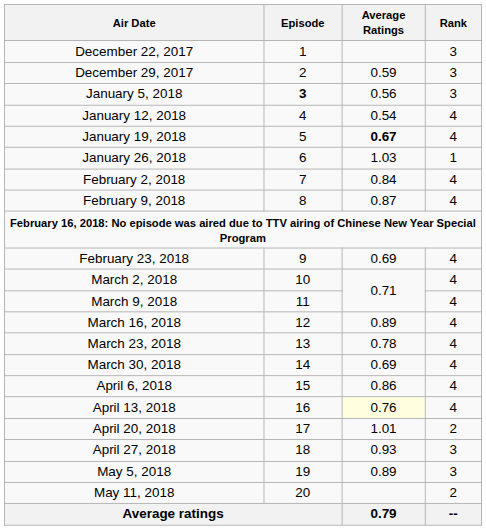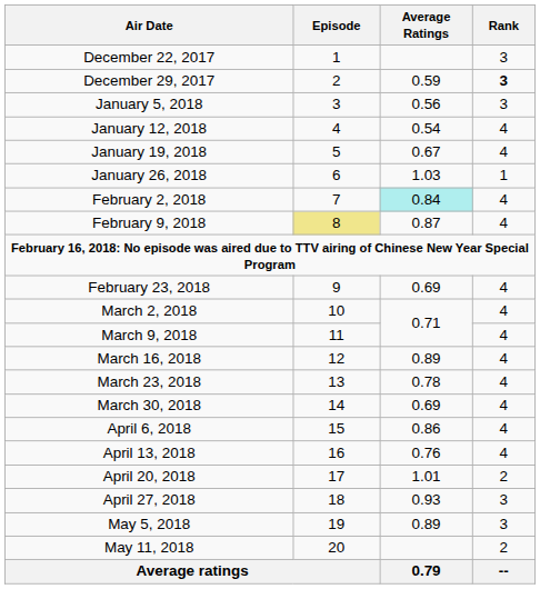December 29, 2017 | Rank: normal -> bold
January 5, 2018 | Episode: bold -> normal
January 19, 2018 | Average Ratings: bold -> normal
February 2, 2018 | Average Ratings: no background -> paleturquoise background
February 9, 2018 | Episode: no background -> khaki background
April 13, 2018 | Average Ratings: lightyellow background -> no background
